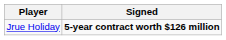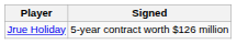Jrue Holiday | Signed: bold -> normal
